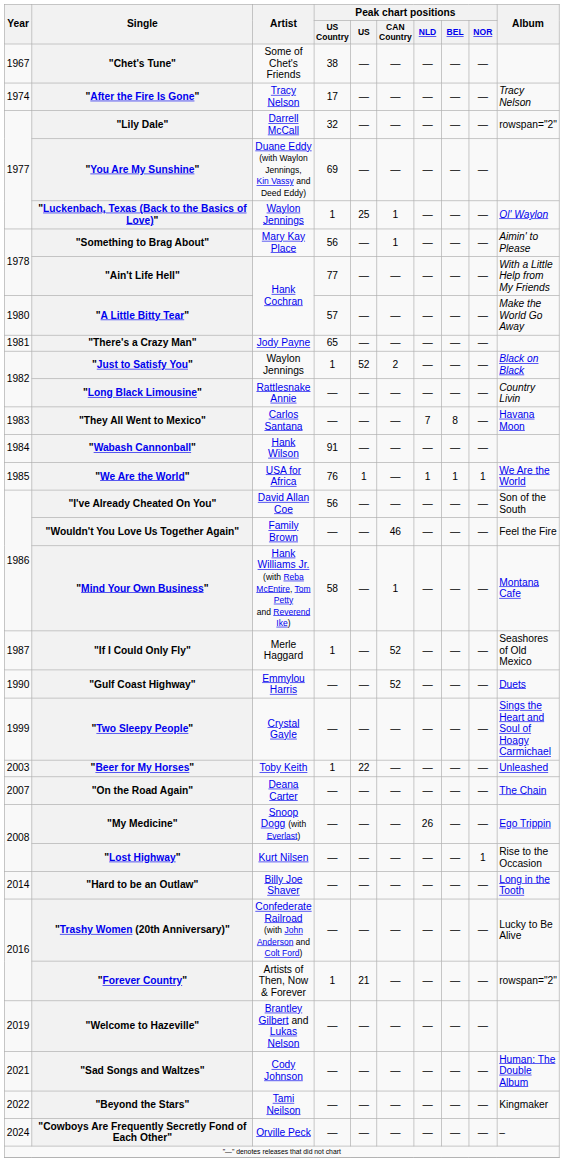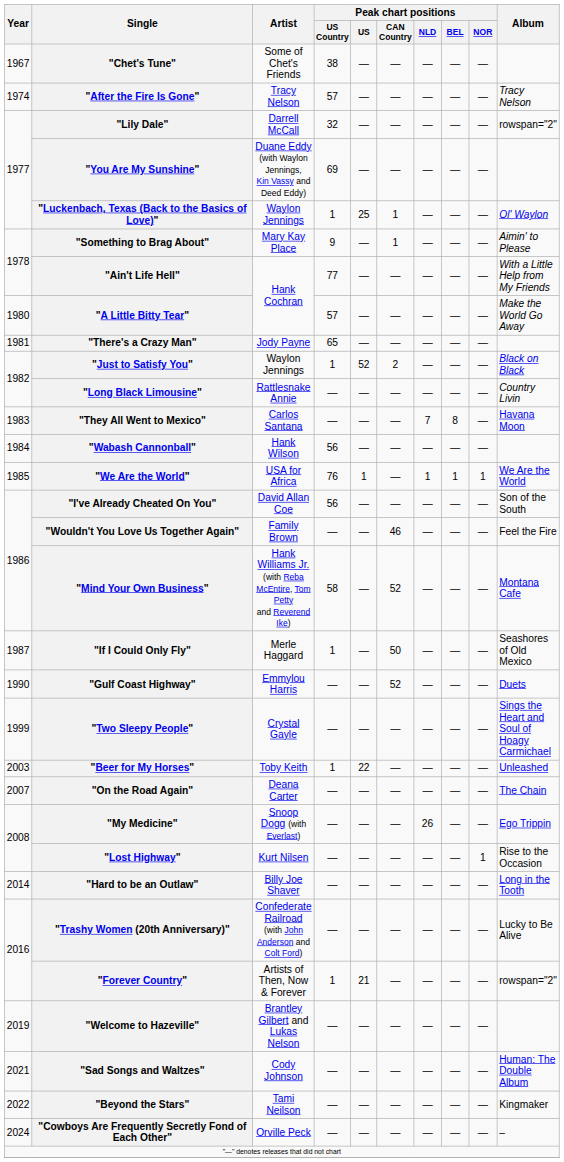"After the Fire Is Gone" | Peak chart positions / US Country: 17 -> 57
"Something to Brag About" | Peak chart positions / US Country: 56 -> 9
"Wabash Cannonball" | Peak chart positions / US Country: 91 -> 56
"Mind Your Own Business" | Peak chart positions / CAN Country: 1 -> 52
"If I Could Only Fly" | Peak chart positions / CAN Country: 52 -> 50
